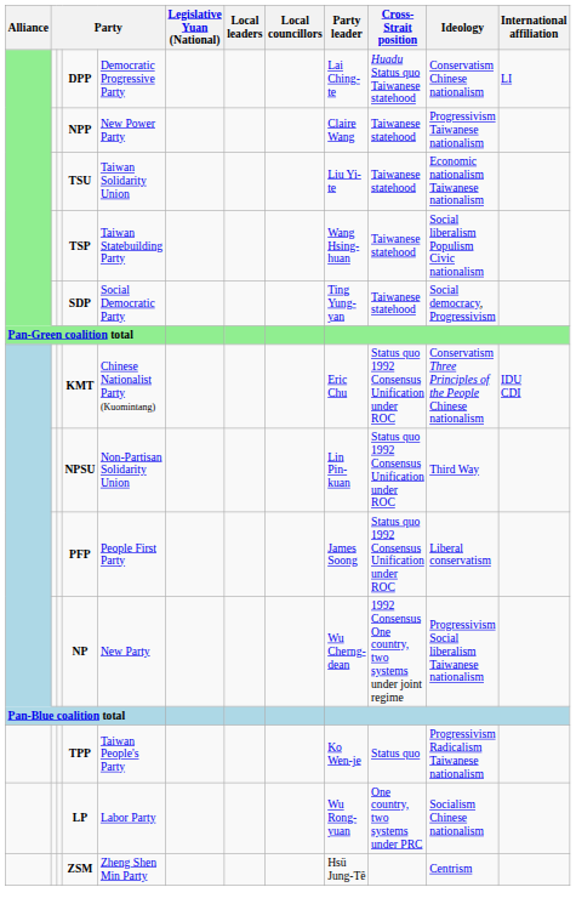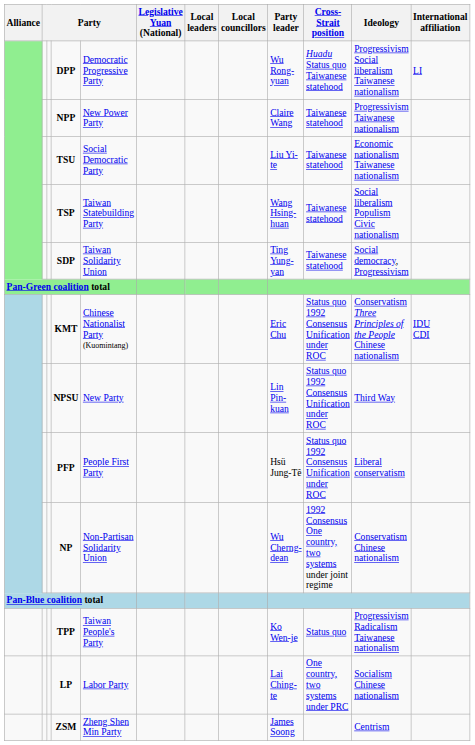DPP | Party leader: Lai Ching-te -> Wu Rong-yuan
DPP | Ideology: Conservatism Chinese nationalism -> Progressivism Social liberalism Taiwanese nationalism
TSU | column 5: Taiwan Solidarity Union -> Social Democratic Party
SDP | column 5: Social Democratic Party -> Taiwan Solidarity Union
NPSU | column 5: Non-Partisan Solidarity Union -> New Party
PFP | Party leader: James Soong -> Hsü Jung-Tê
NP | column 5: New Party -> Non-Partisan Solidarity Union
NP | Ideology: Progressivism Social liberalism Taiwanese nationalism -> Conservatism Chinese nationalism
LP | Party leader: Wu Rong-yuan -> Lai Ching-te
ZSM | Party leader: Hsü Jung-Tê -> James Soong
